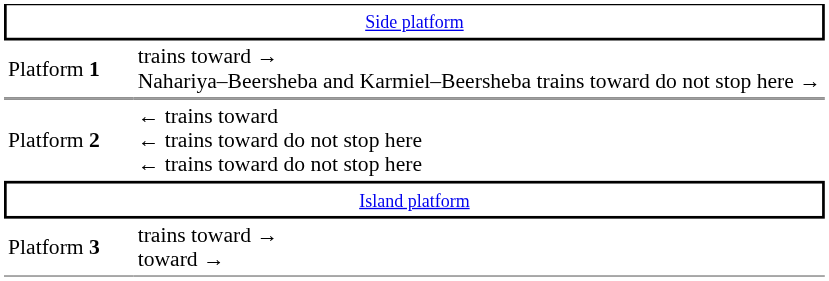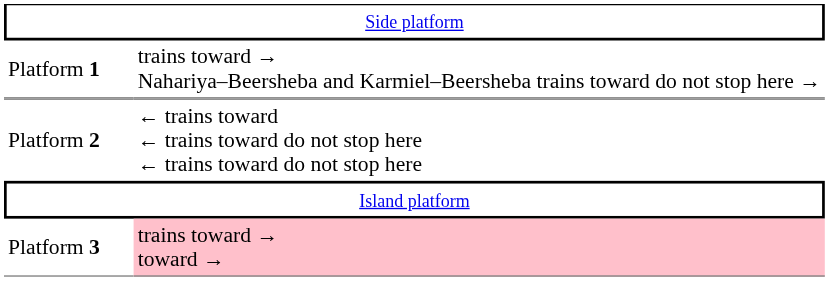Platform 3 | column 2: no background -> pink background
